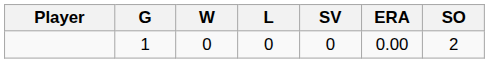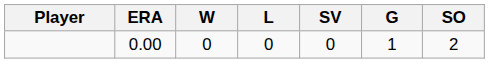columns swapped: G <-> ERA
